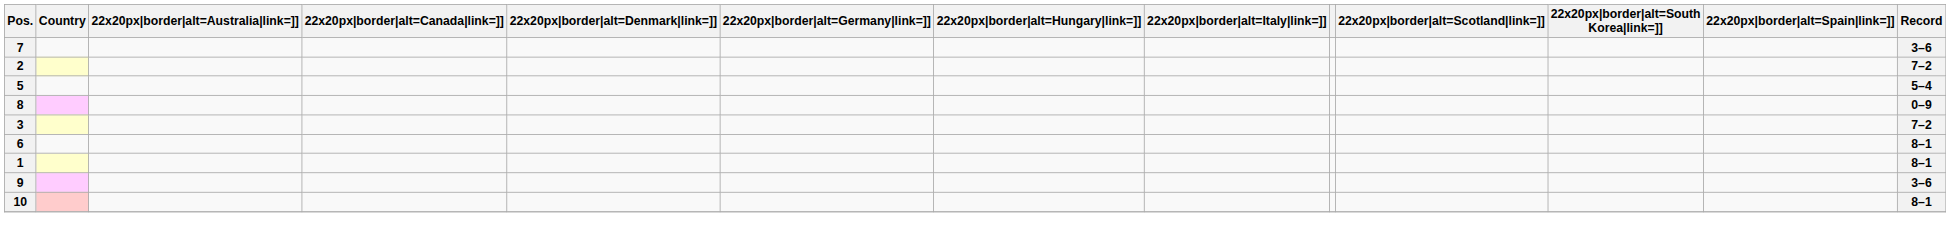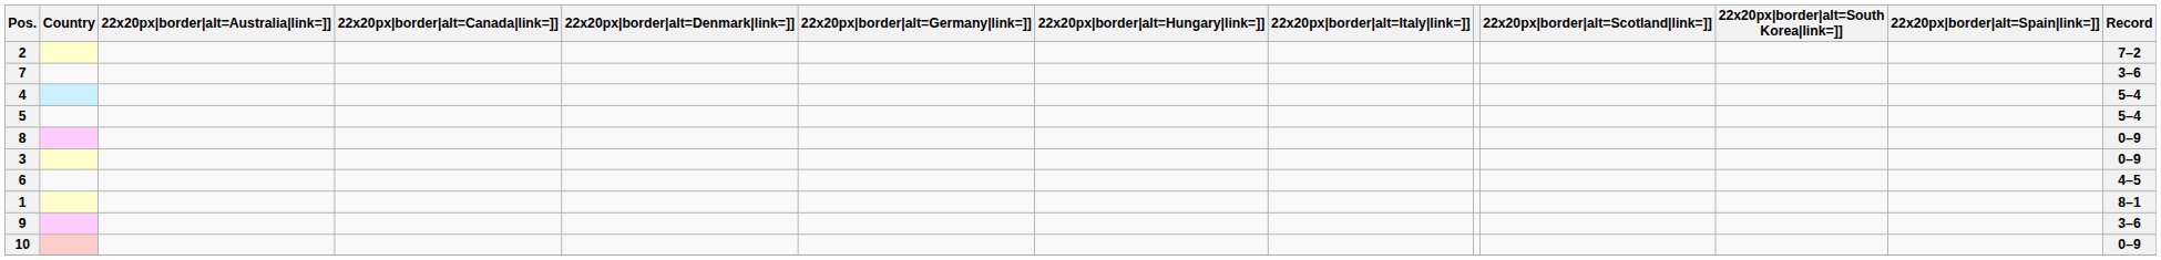rows swapped: 7 <-> 2
+ row: 4 | 5–4
3 | Record: 7–2 -> 0–9
6 | Record: 8–1 -> 4–5
10 | Record: 8–1 -> 0–9
